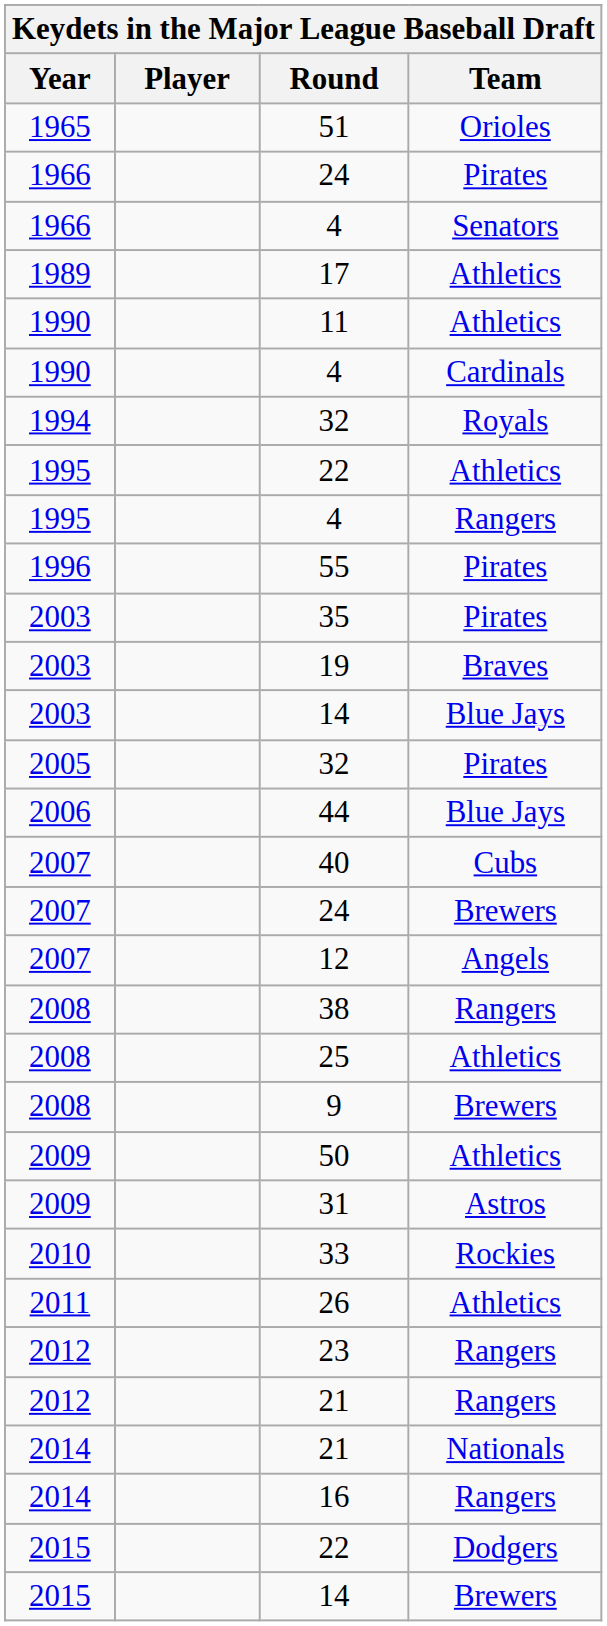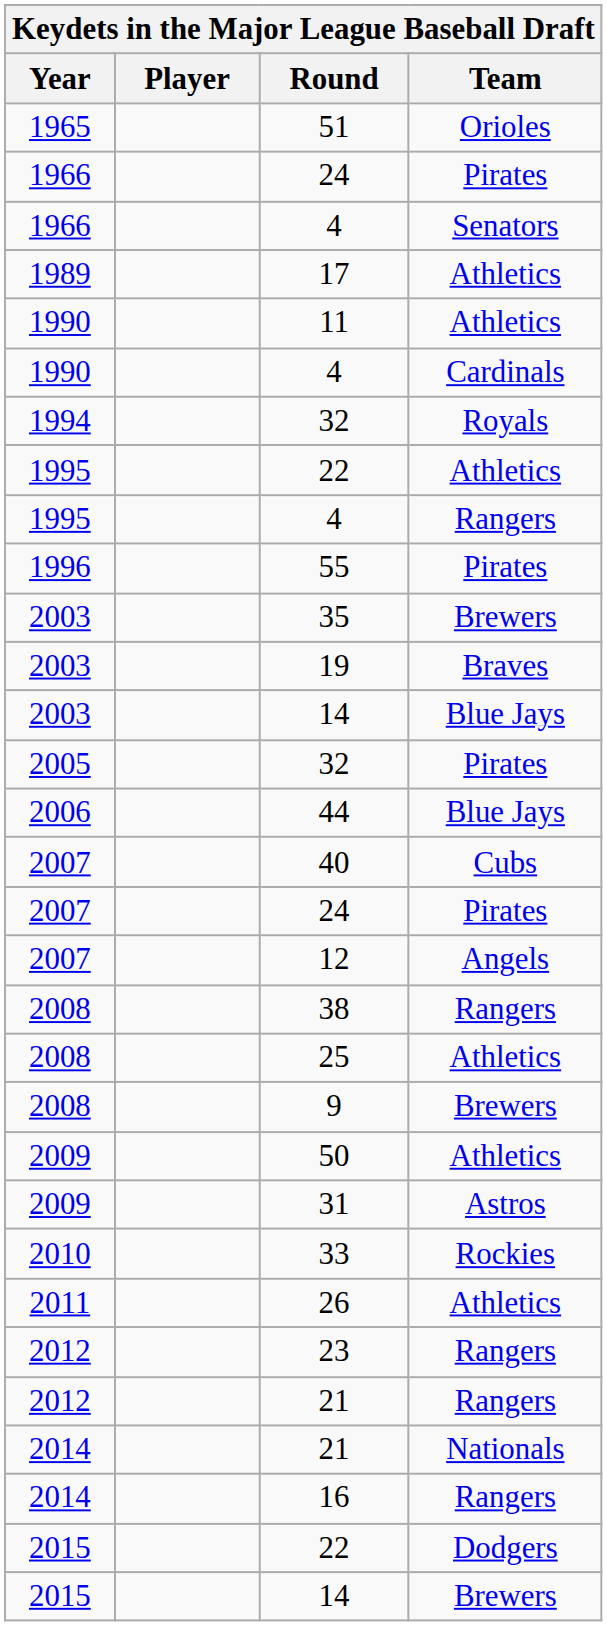35 | Team: Pirates -> Brewers
2007 / 24 | Team: Brewers -> Pirates
